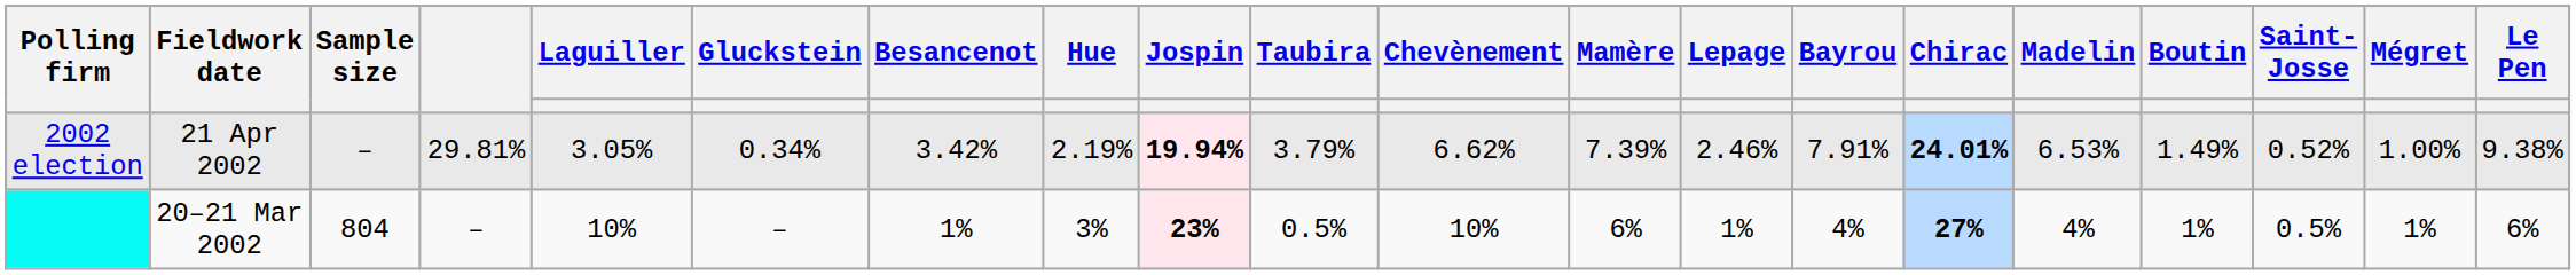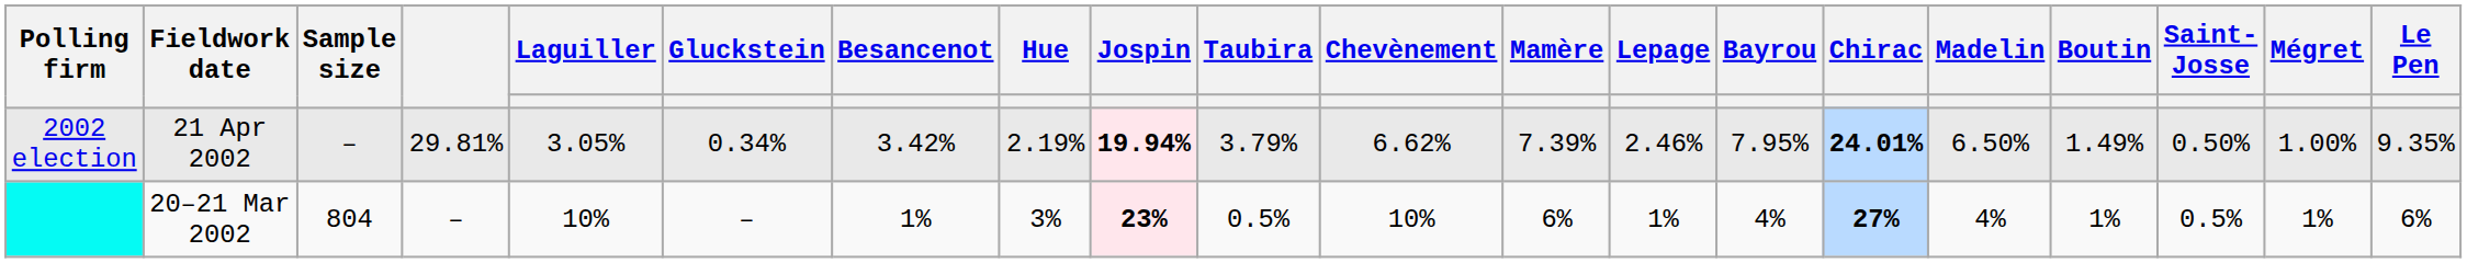2002 election | Bayrou: 7.91% -> 7.95%
2002 election | Madelin: 6.53% -> 6.50%
2002 election | Saint- Josse: 0.52% -> 0.50%
2002 election | Le Pen: 9.38% -> 9.35%
